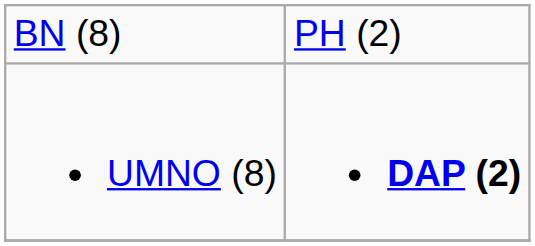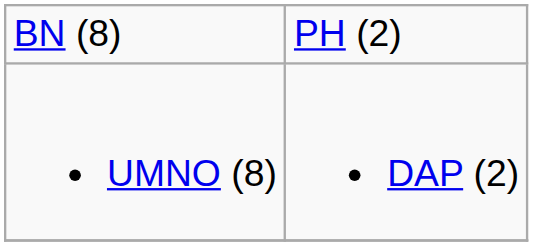UMNO (8) | column 2: bold -> normal
